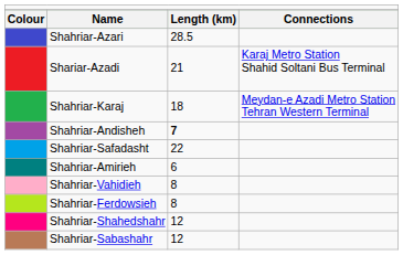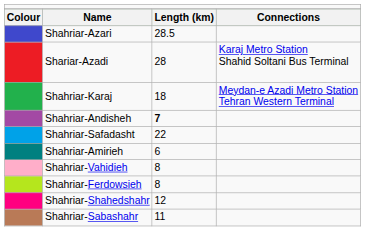Shariar-Azadi | column 3: 21 -> 28
Shahriar-Sabashahr | column 3: 12 -> 11
